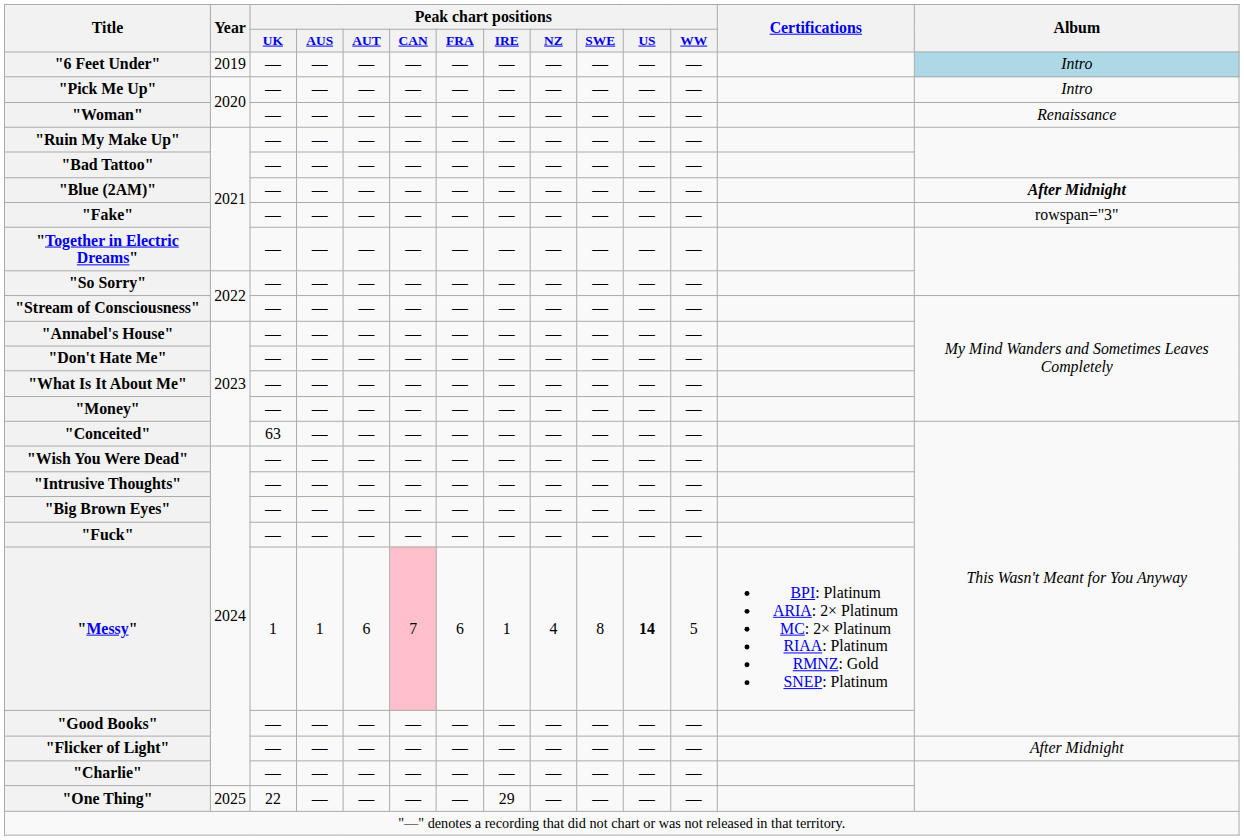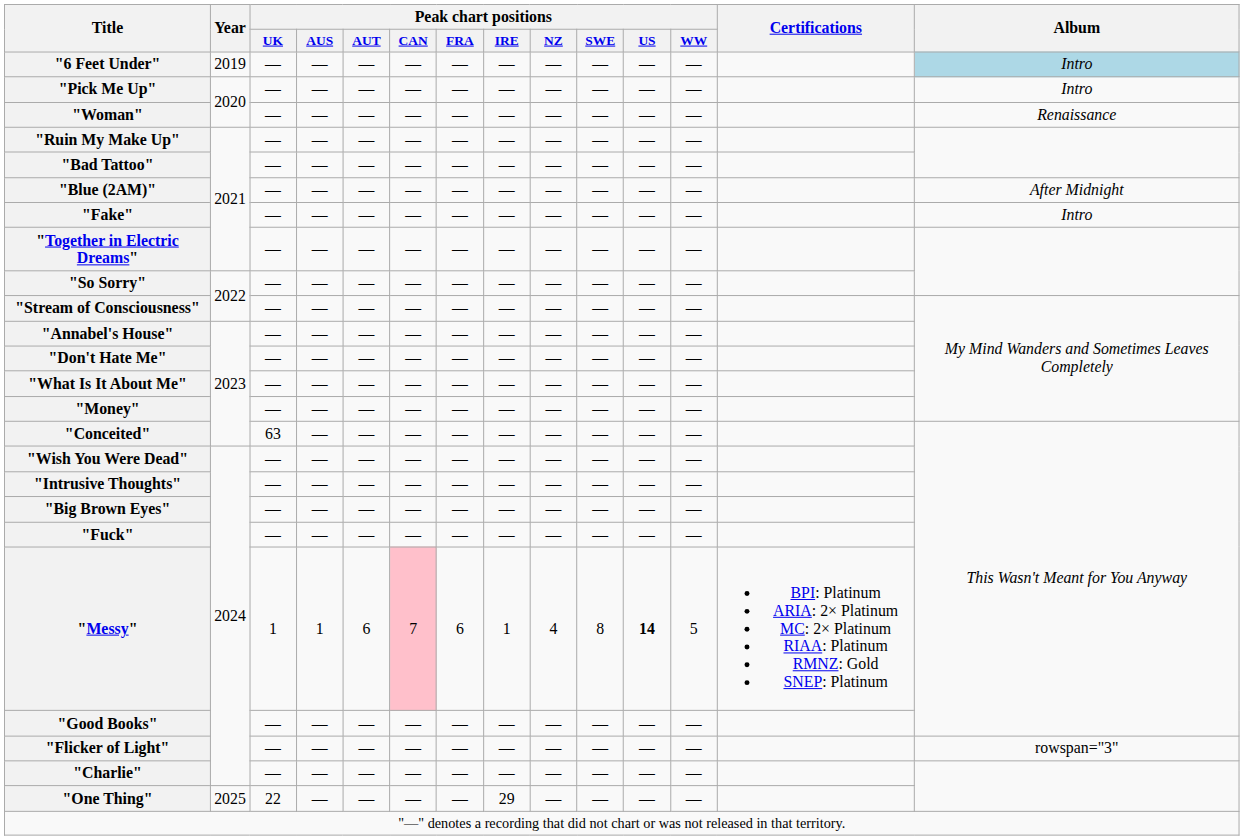"Blue (2AM)" | Album: bold -> normal
"Fake" | Album: rowspan="3" -> Intro
"Flicker of Light" | Album: After Midnight -> rowspan="3"
